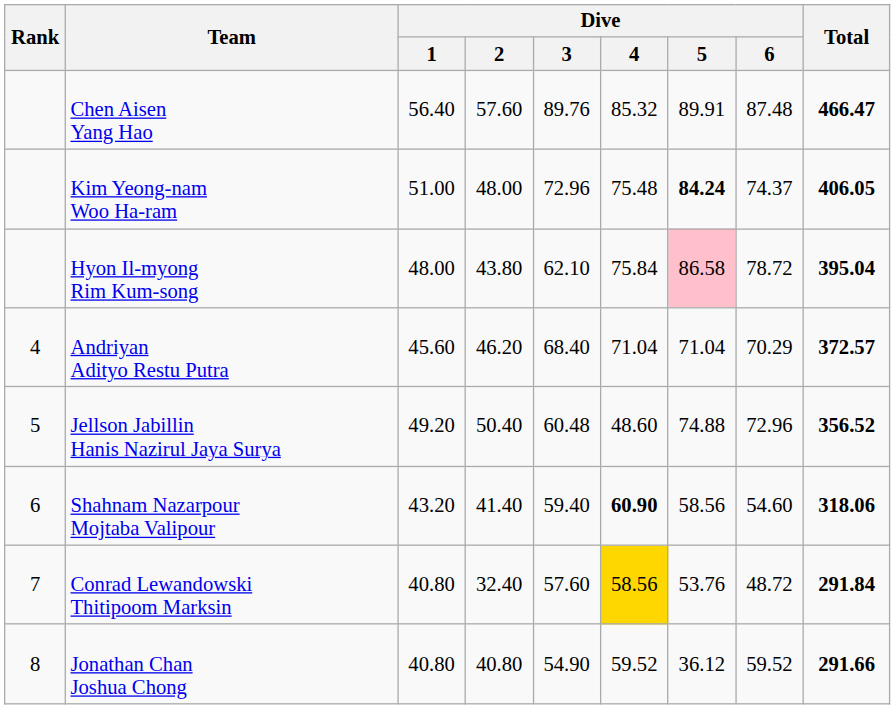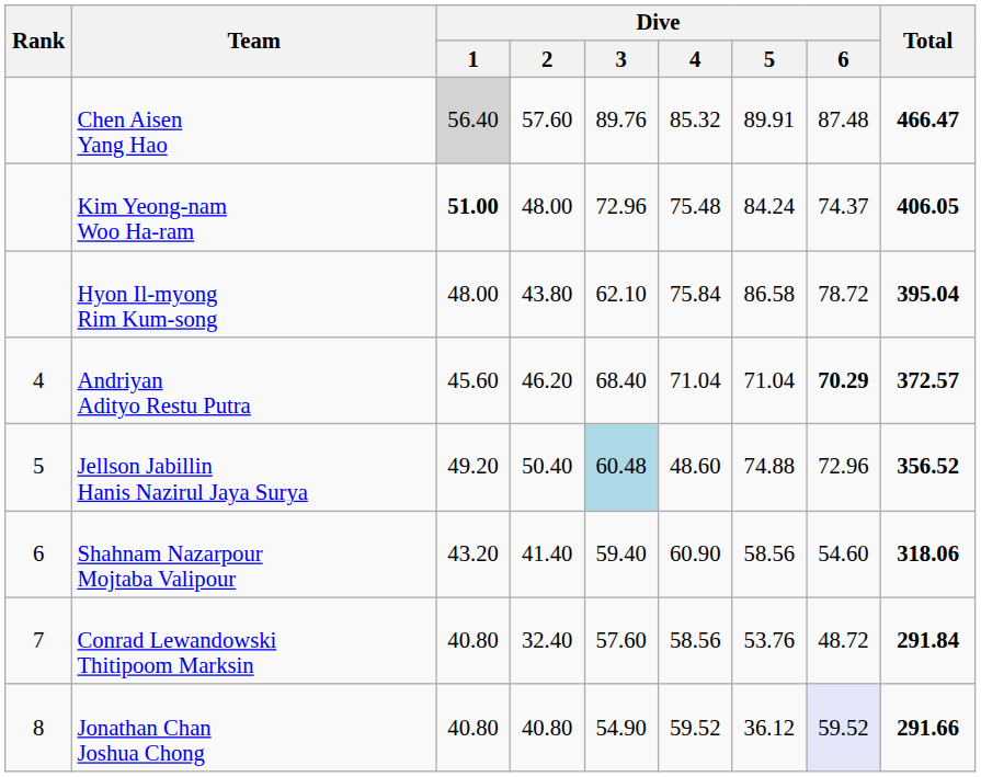Chen Aisen Yang Hao | Dive / 1: no background -> lightgrey background
Kim Yeong-nam Woo Ha-ram | Dive / 1: normal -> bold
Kim Yeong-nam Woo Ha-ram | Dive / 5: bold -> normal
Hyon Il-myong Rim Kum-song | Dive / 5: pink background -> no background
Andriyan Adityo Restu Putra | Dive / 6: normal -> bold
Jellson Jabillin Hanis Nazirul Jaya Surya | Dive / 3: no background -> lightblue background
Shahnam Nazarpour Mojtaba Valipour | Dive / 4: bold -> normal
Conrad Lewandowski Thitipoom Marksin | Dive / 4: gold background -> no background
Jonathan Chan Joshua Chong | Dive / 6: no background -> lavender background
